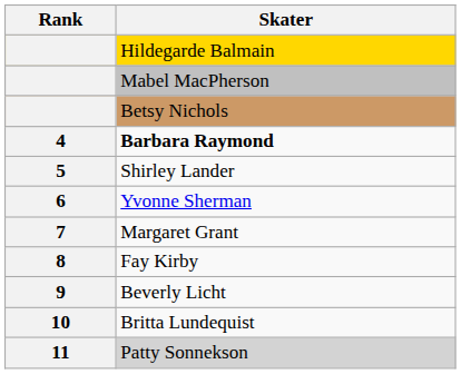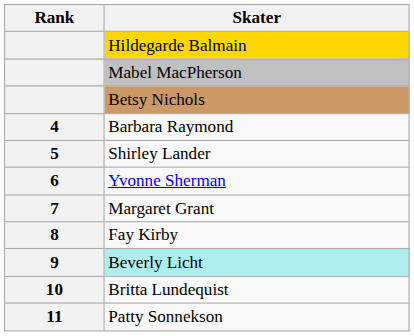Barbara Raymond | Skater: bold -> normal
Beverly Licht | Skater: no background -> paleturquoise background
Patty Sonnekson | Skater: lightgrey background -> no background
